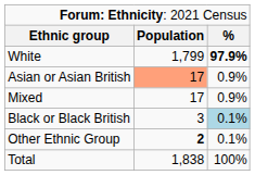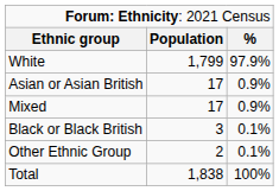White | column 3: bold -> normal
Asian or Asian British | column 2: lightsalmon background -> no background
Black or Black British | column 3: lightblue background -> no background
Other Ethnic Group | column 2: bold -> normal
